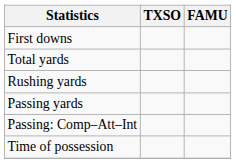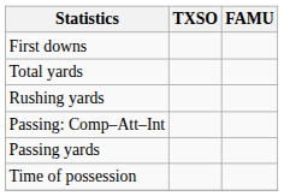rows swapped: Passing yards <-> Passing: Comp–Att–Int
